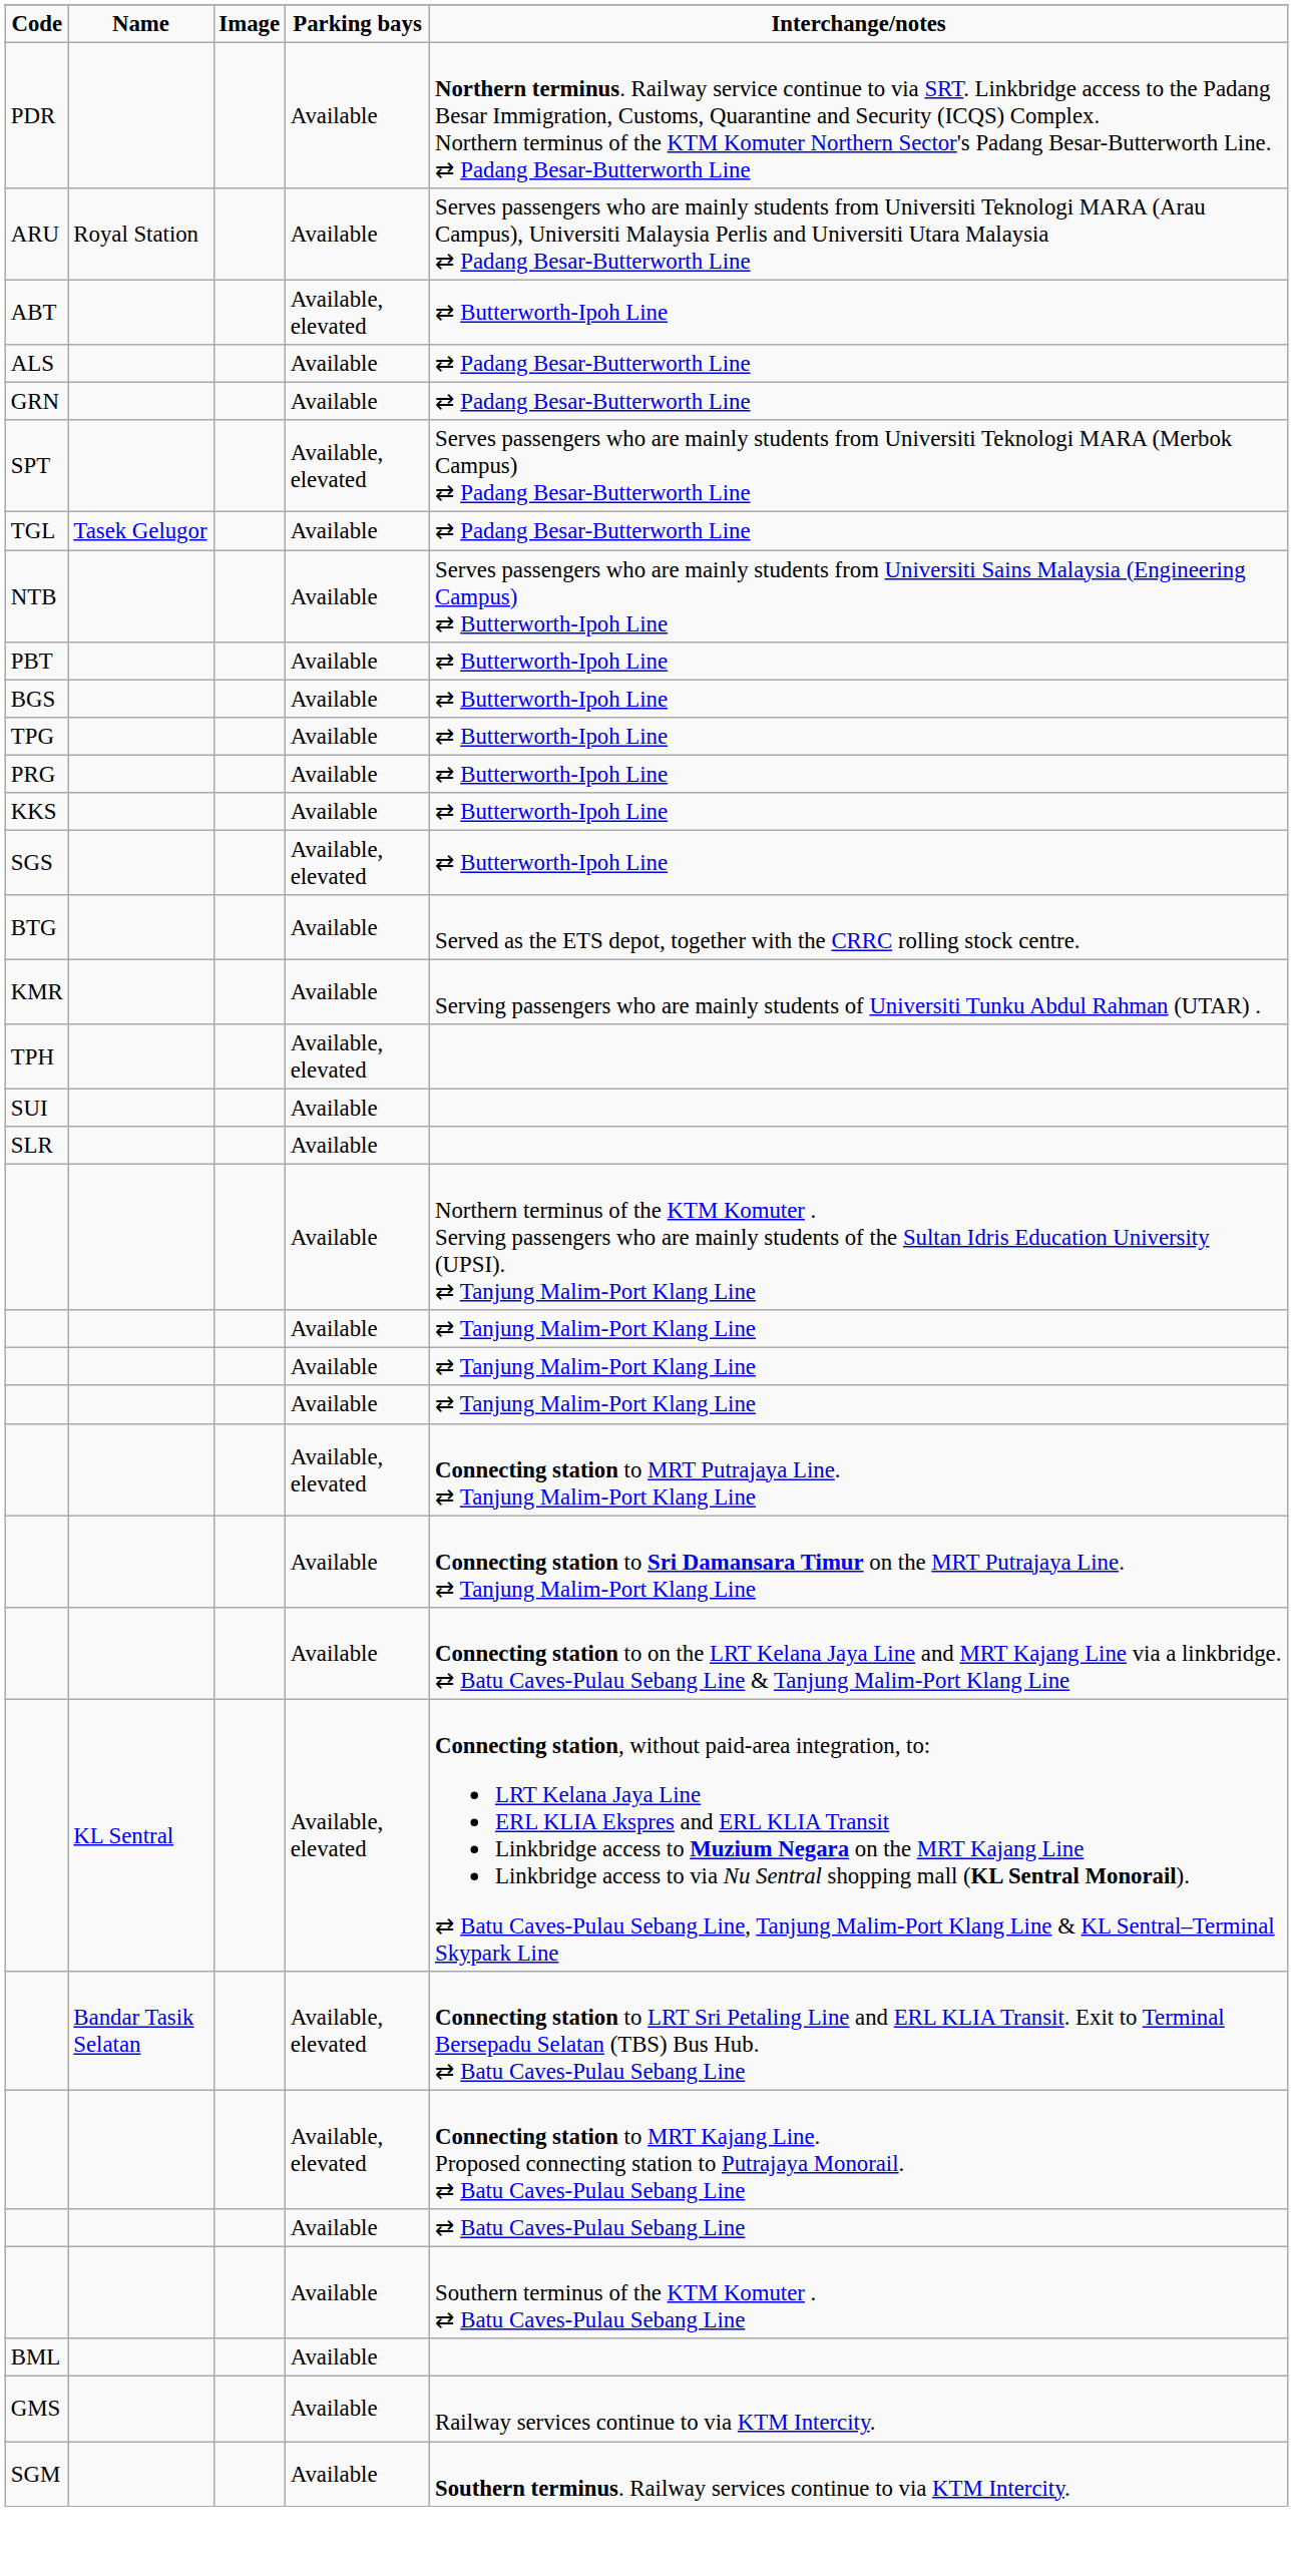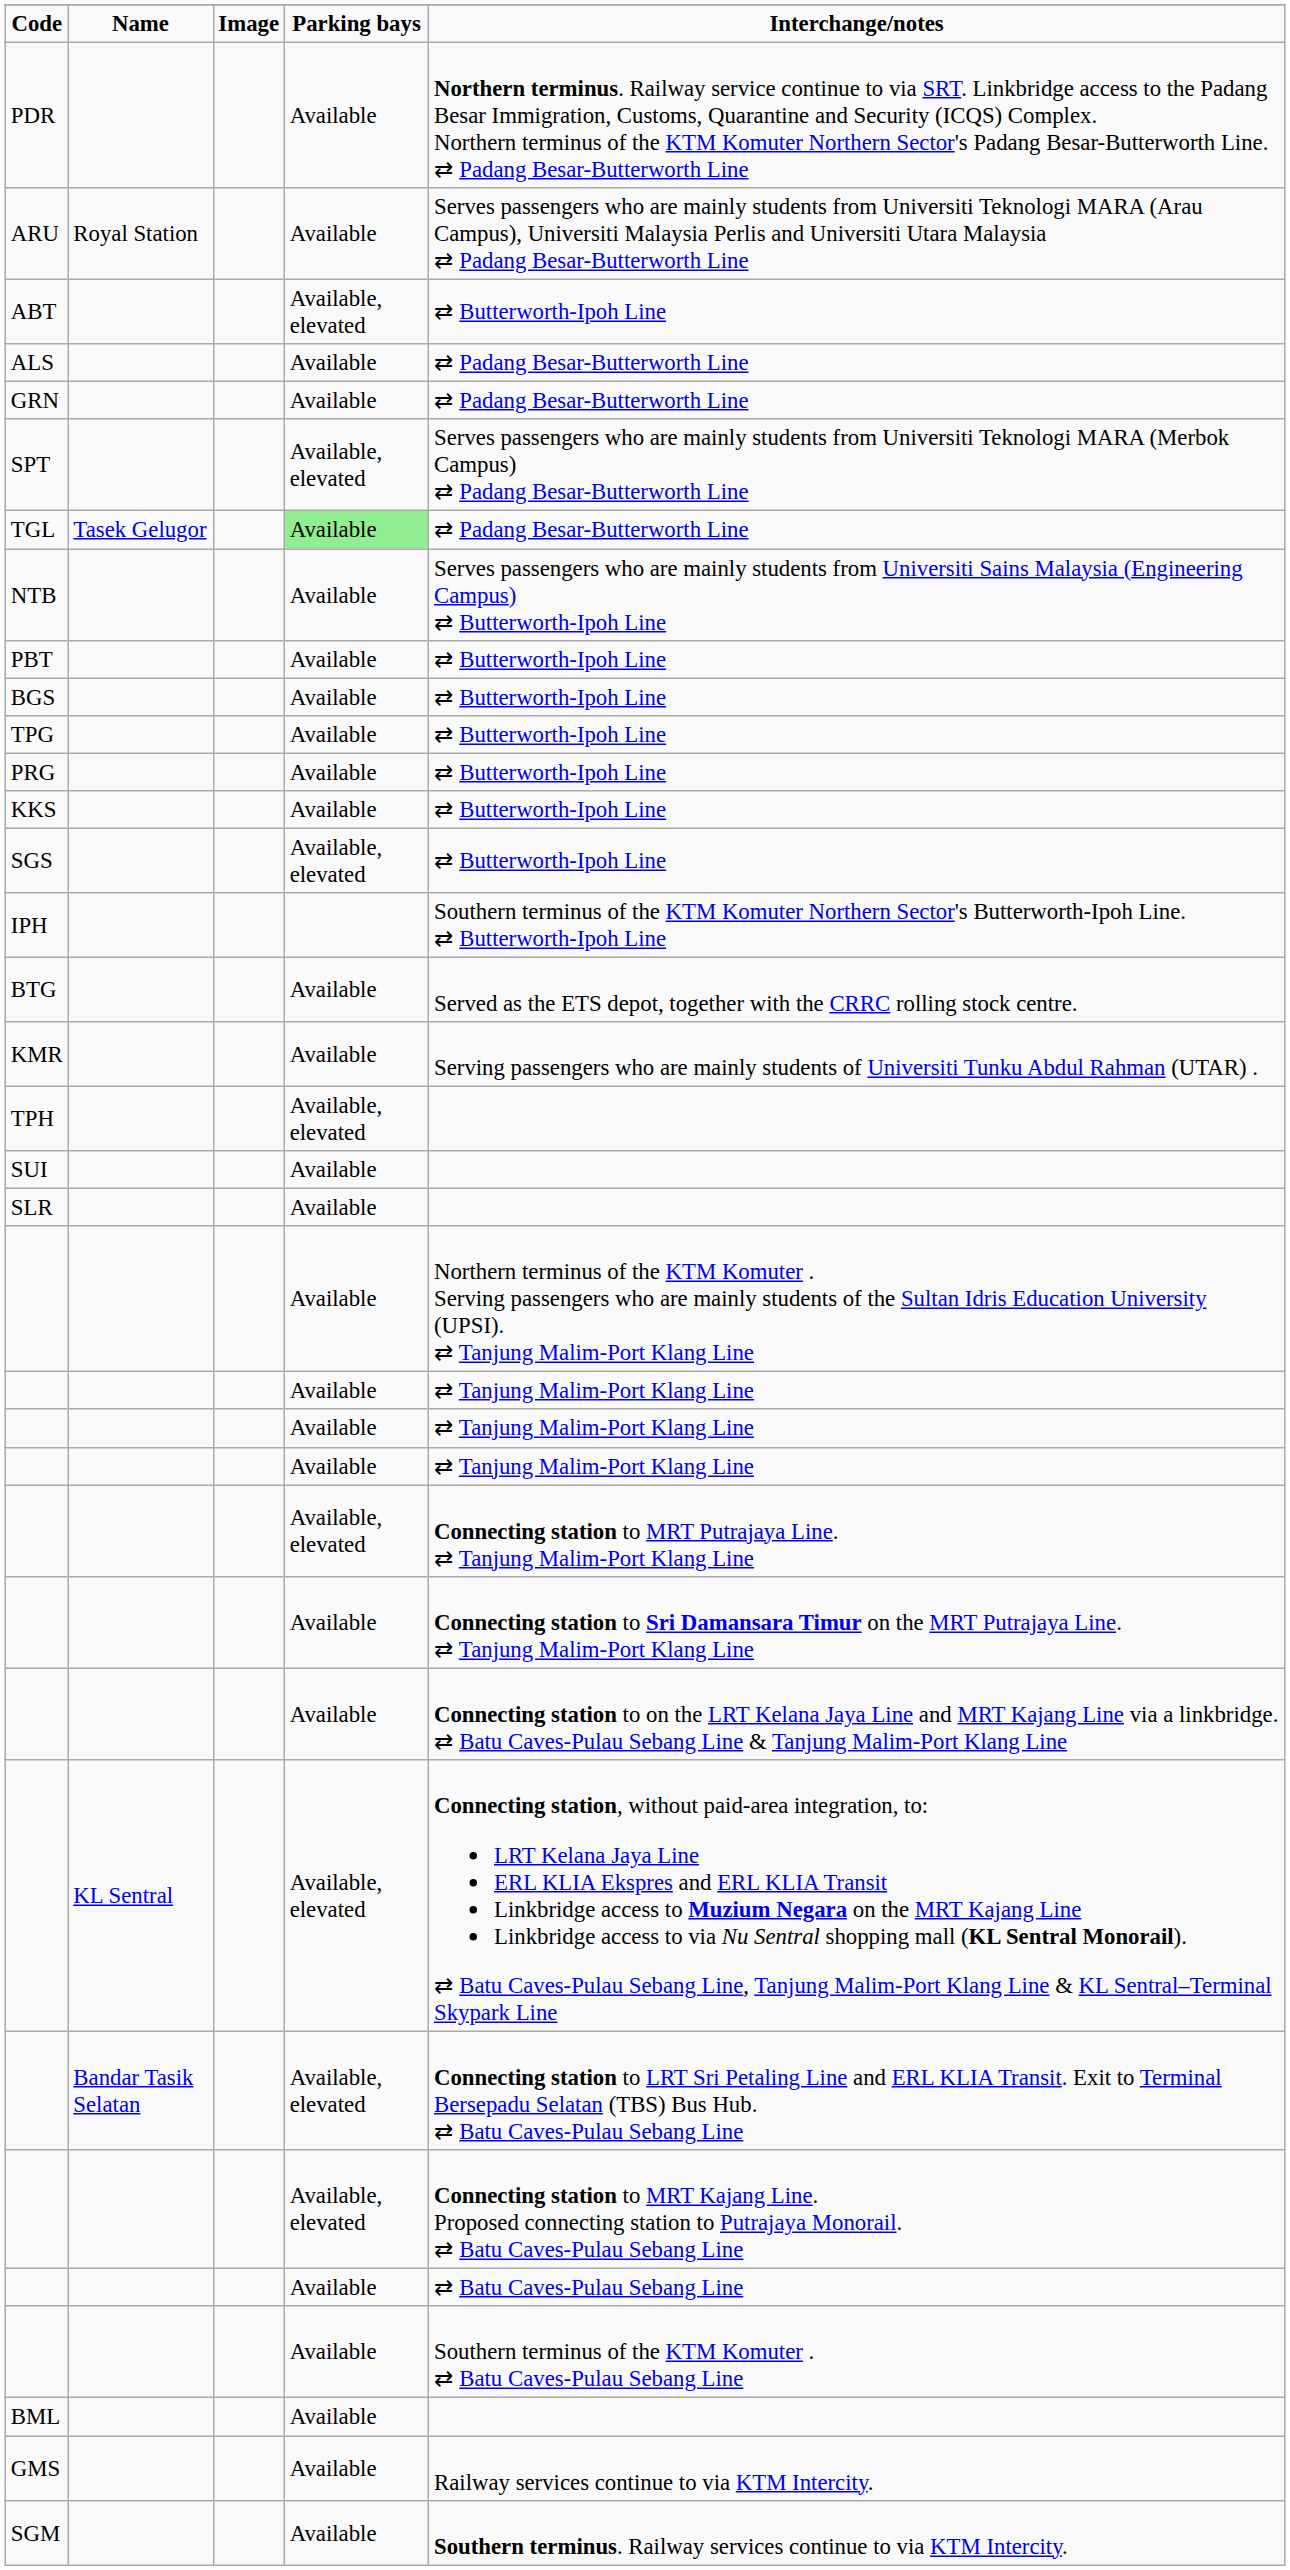TGL | Parking bays: no background -> lightgreen background
+ row: IPH | Southern terminus of the KTM Komuter Northern Sector's Butterworth-Ipoh Line. ⇄ Butterworth-Ipoh Line
